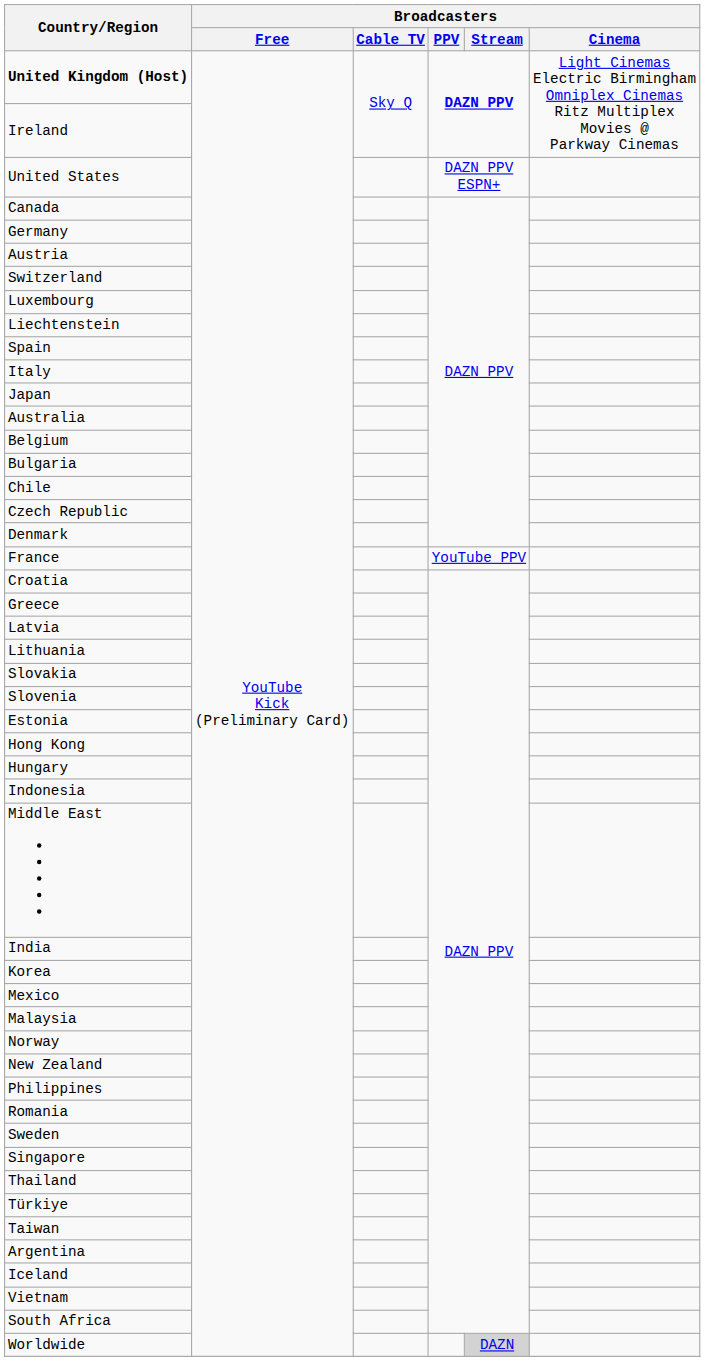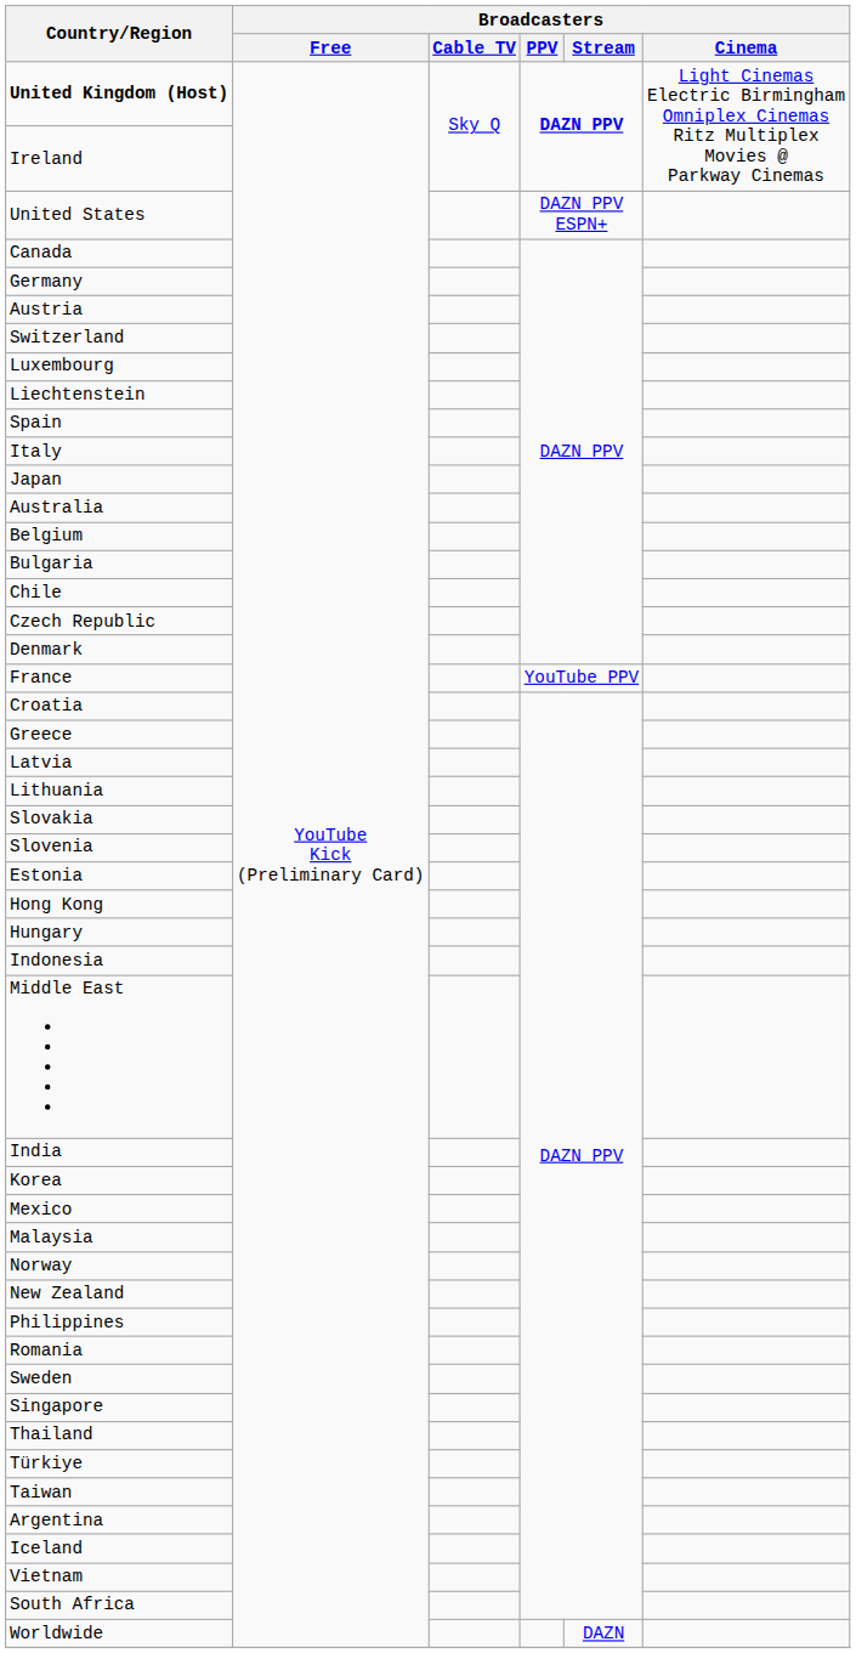Worldwide | Broadcasters / Stream: lightgrey background -> no background
